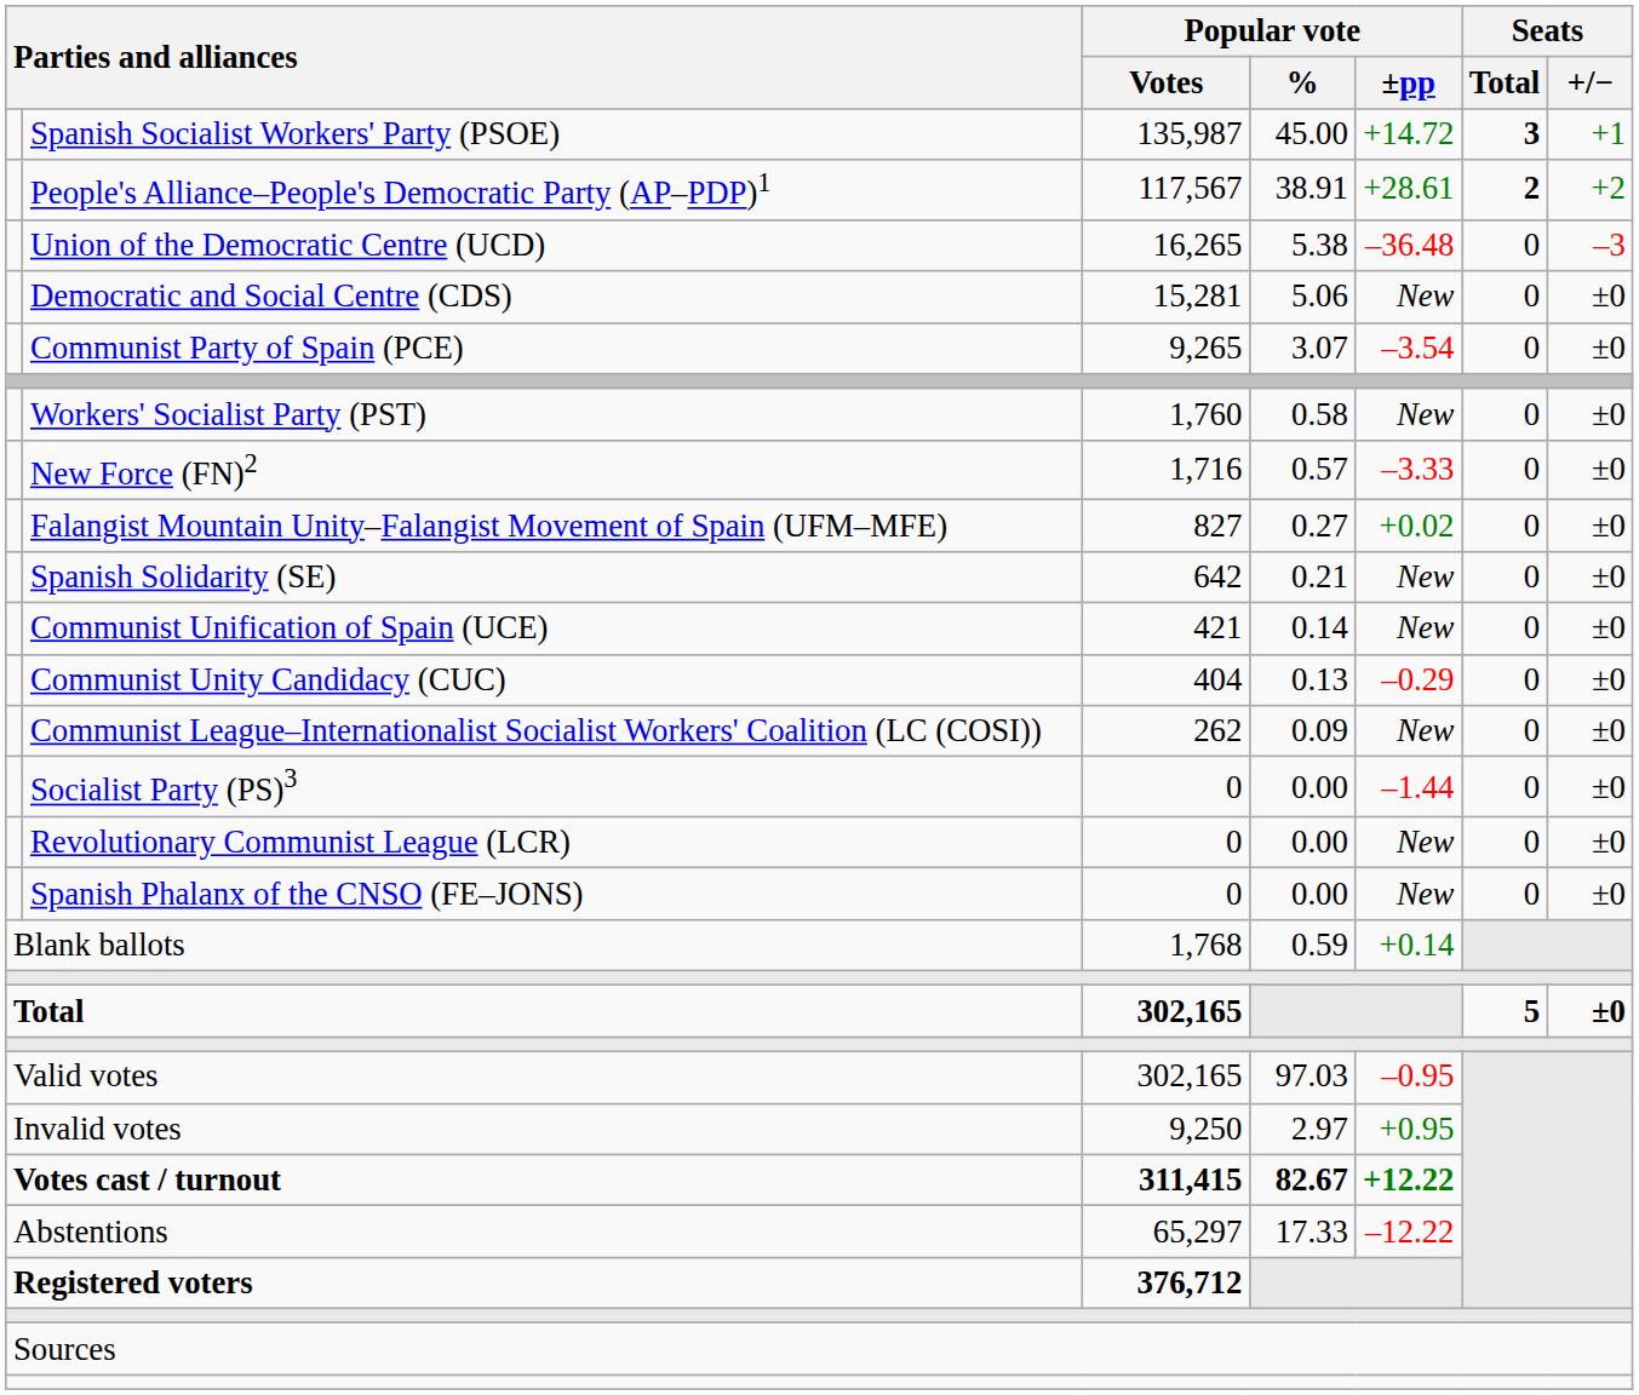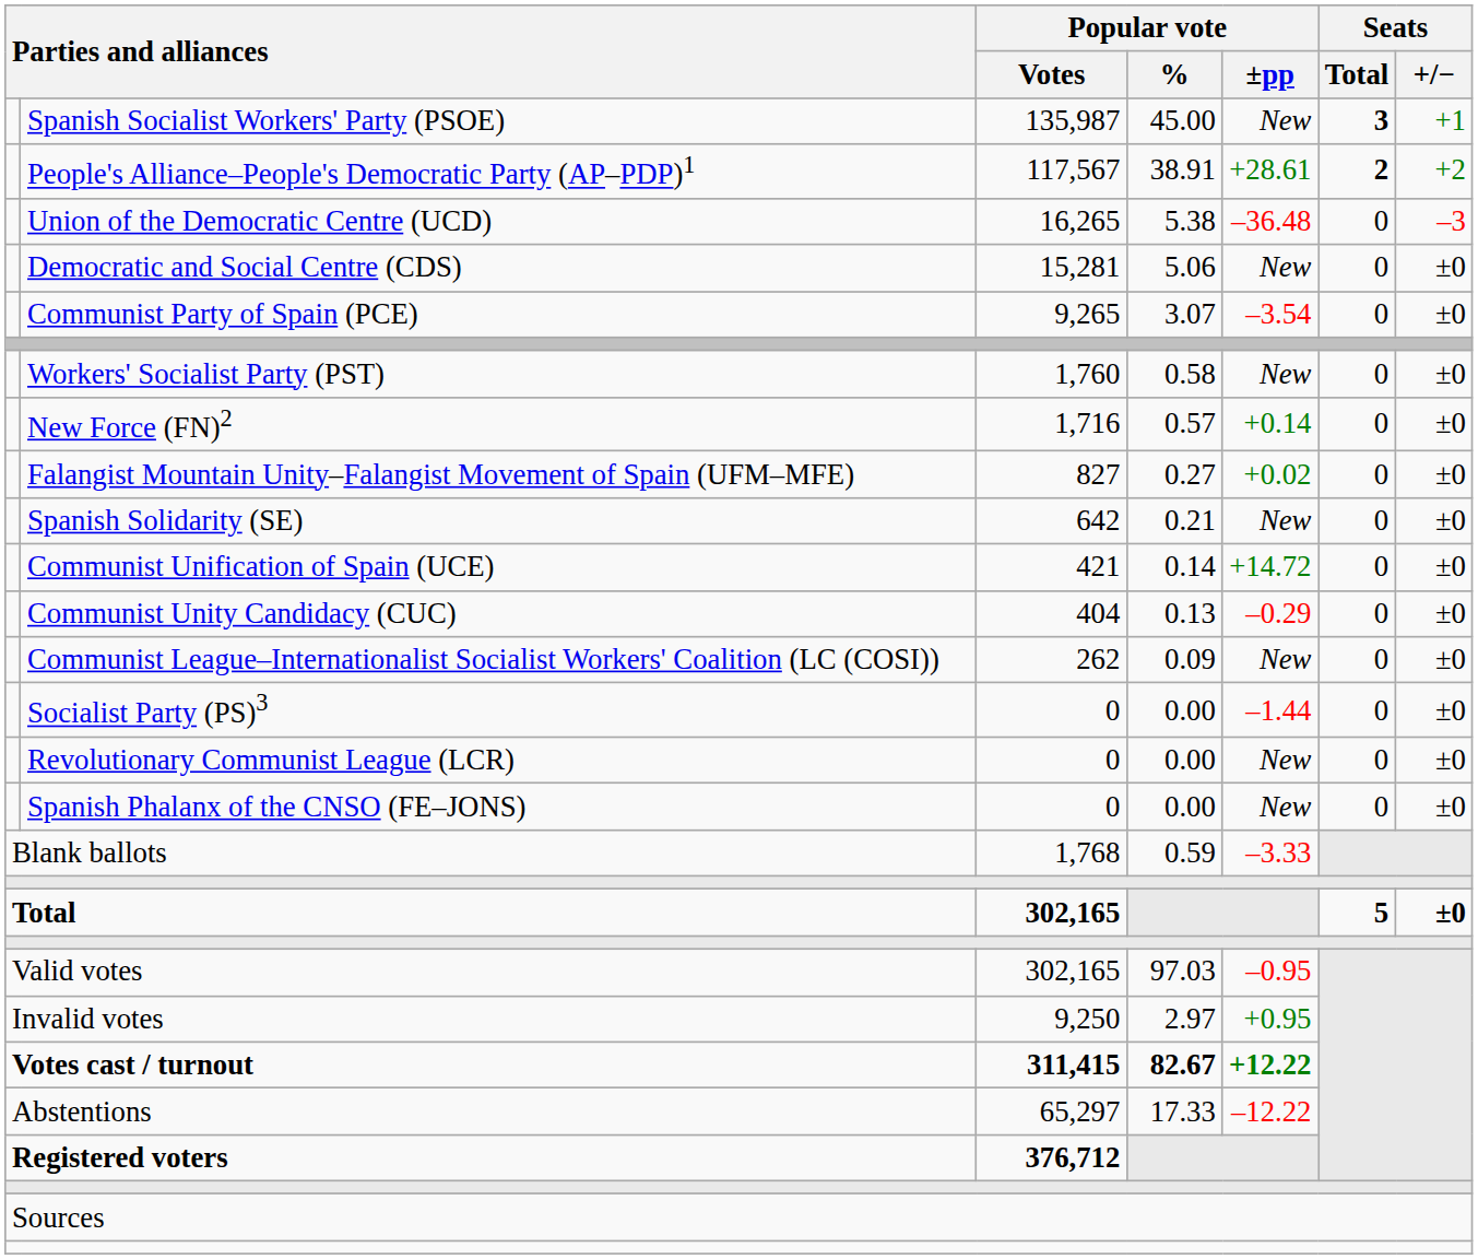Spanish Socialist Workers' Party (PSOE) | Popular vote / ±pp: +14.72 -> New
New Force (FN)2 | Popular vote / ±pp: –3.33 -> +0.14
Communist Unification of Spain (UCE) | Popular vote / ±pp: New -> +14.72
Blank ballots | Popular vote / ±pp: +0.14 -> –3.33
